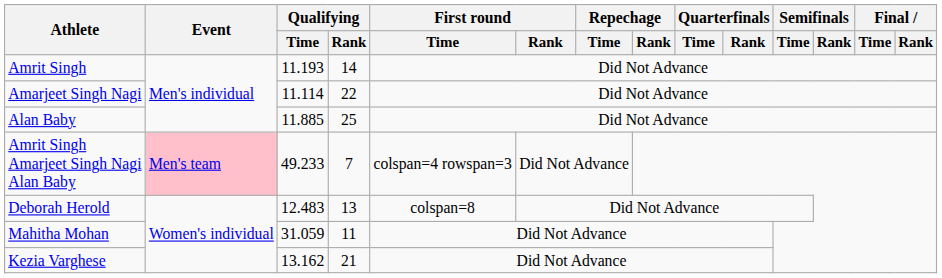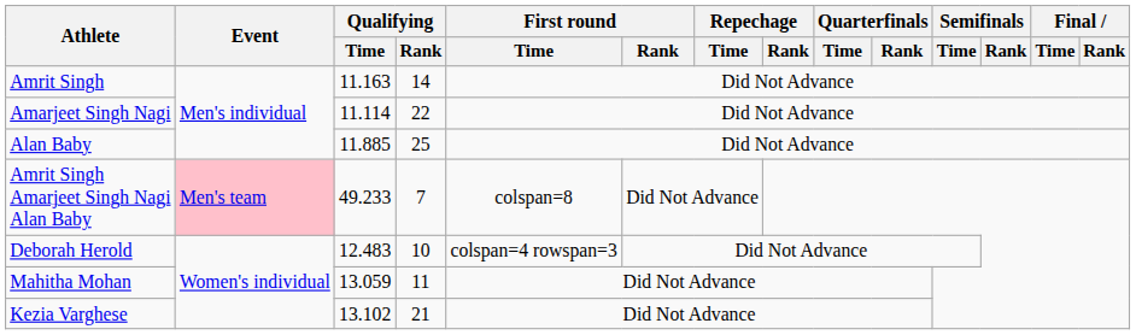Amrit Singh | Qualifying / Time: 11.193 -> 11.163
Amrit Singh Amarjeet Singh Nagi Alan Baby | First round / Time: colspan=4 rowspan=3 -> colspan=8
Deborah Herold | Qualifying / Rank: 13 -> 10
Deborah Herold | First round / Time: colspan=8 -> colspan=4 rowspan=3
Mahitha Mohan | Qualifying / Time: 31.059 -> 13.059
Kezia Varghese | Qualifying / Time: 13.162 -> 13.102
